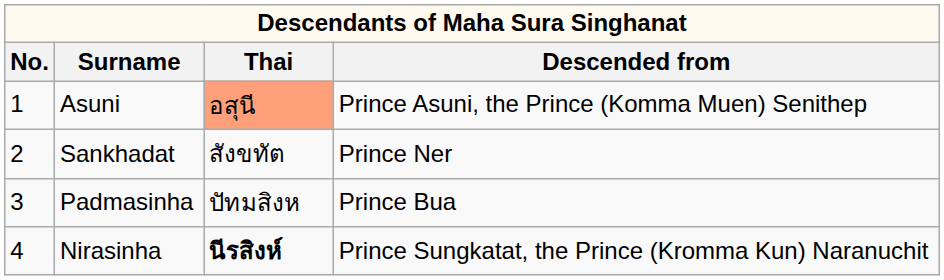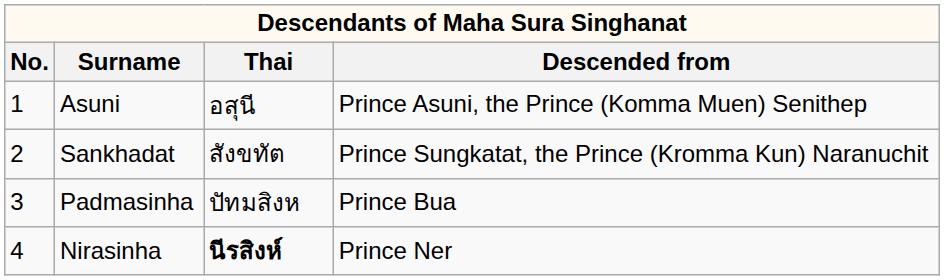Asuni | Thai: lightsalmon background -> no background
Sankhadat | Descended from: Prince Ner -> Prince Sungkatat, the Prince (Kromma Kun) Naranuchit
Nirasinha | Descended from: Prince Sungkatat, the Prince (Kromma Kun) Naranuchit -> Prince Ner
